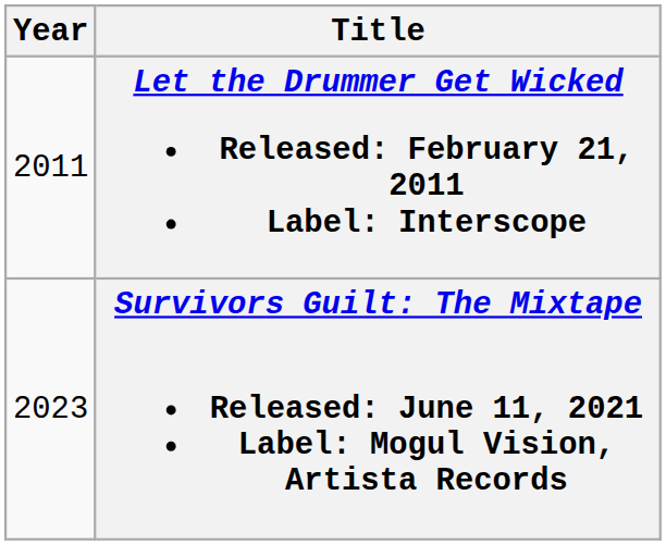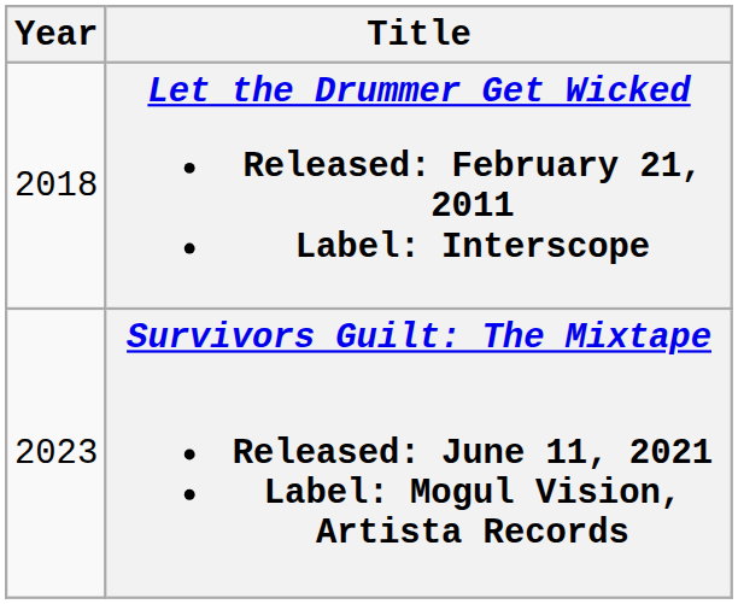row 2 | Year: 2011 -> 2018
